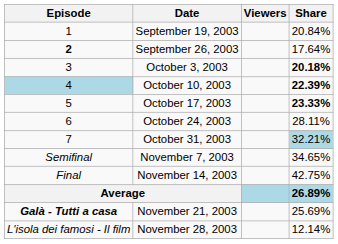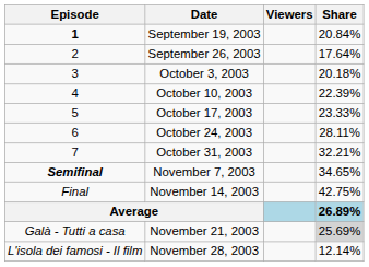September 19, 2003 | Episode: normal -> bold
September 26, 2003 | Episode: bold -> normal
October 3, 2003 | Share: bold -> normal
October 10, 2003 | Episode: lightblue background -> no background
October 10, 2003 | Share: bold -> normal
October 17, 2003 | Share: bold -> normal
October 31, 2003 | Share: lightblue background -> no background
November 7, 2003 | Episode: normal -> bold
November 21, 2003 | Episode: bold -> normal
November 21, 2003 | Share: no background -> lightgrey background
